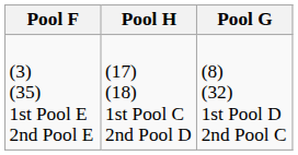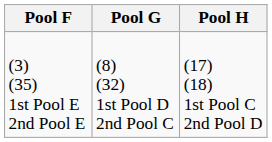columns swapped: Pool G <-> Pool H
